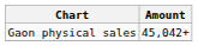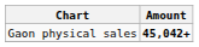Gaon physical sales | Amount: normal -> bold
